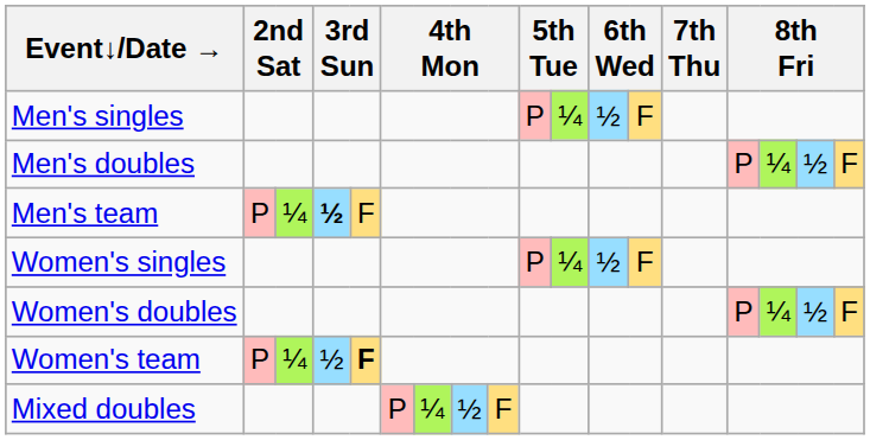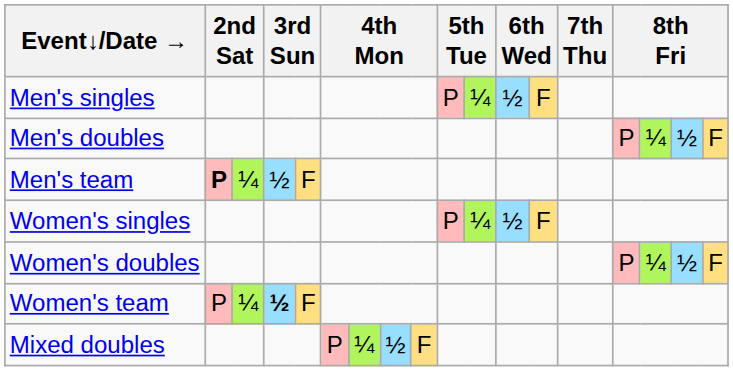Men's team | column 2: normal -> bold
Men's team | column 4: bold -> normal
Women's team | column 4: normal -> bold
Women's team | column 5: bold -> normal
